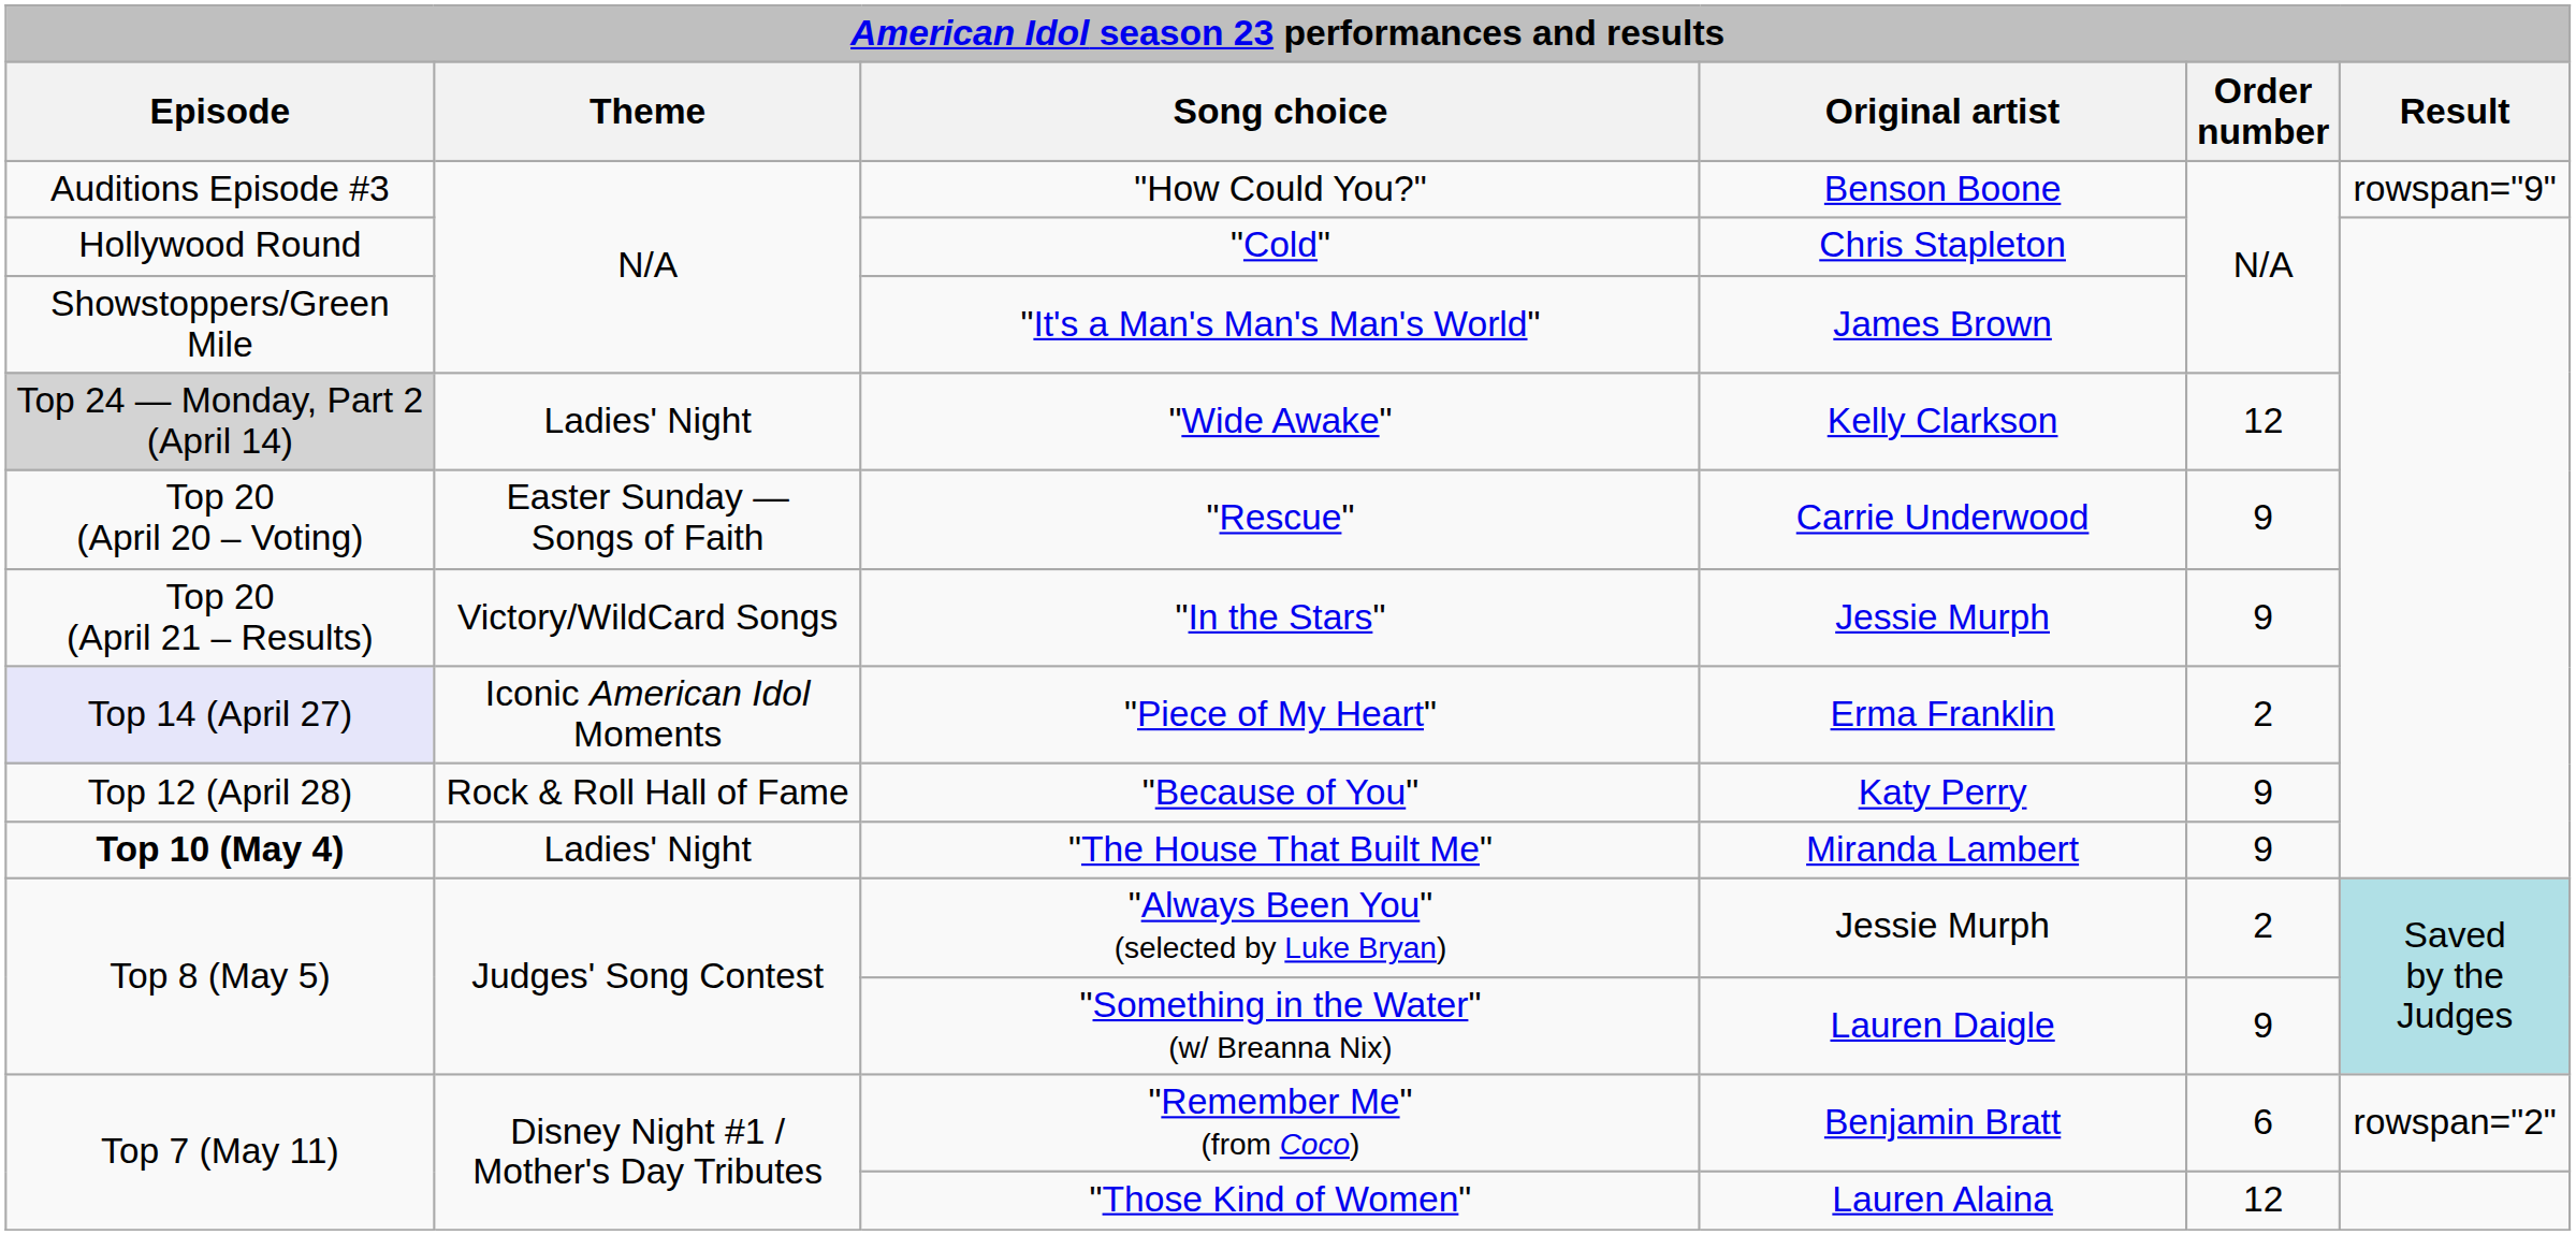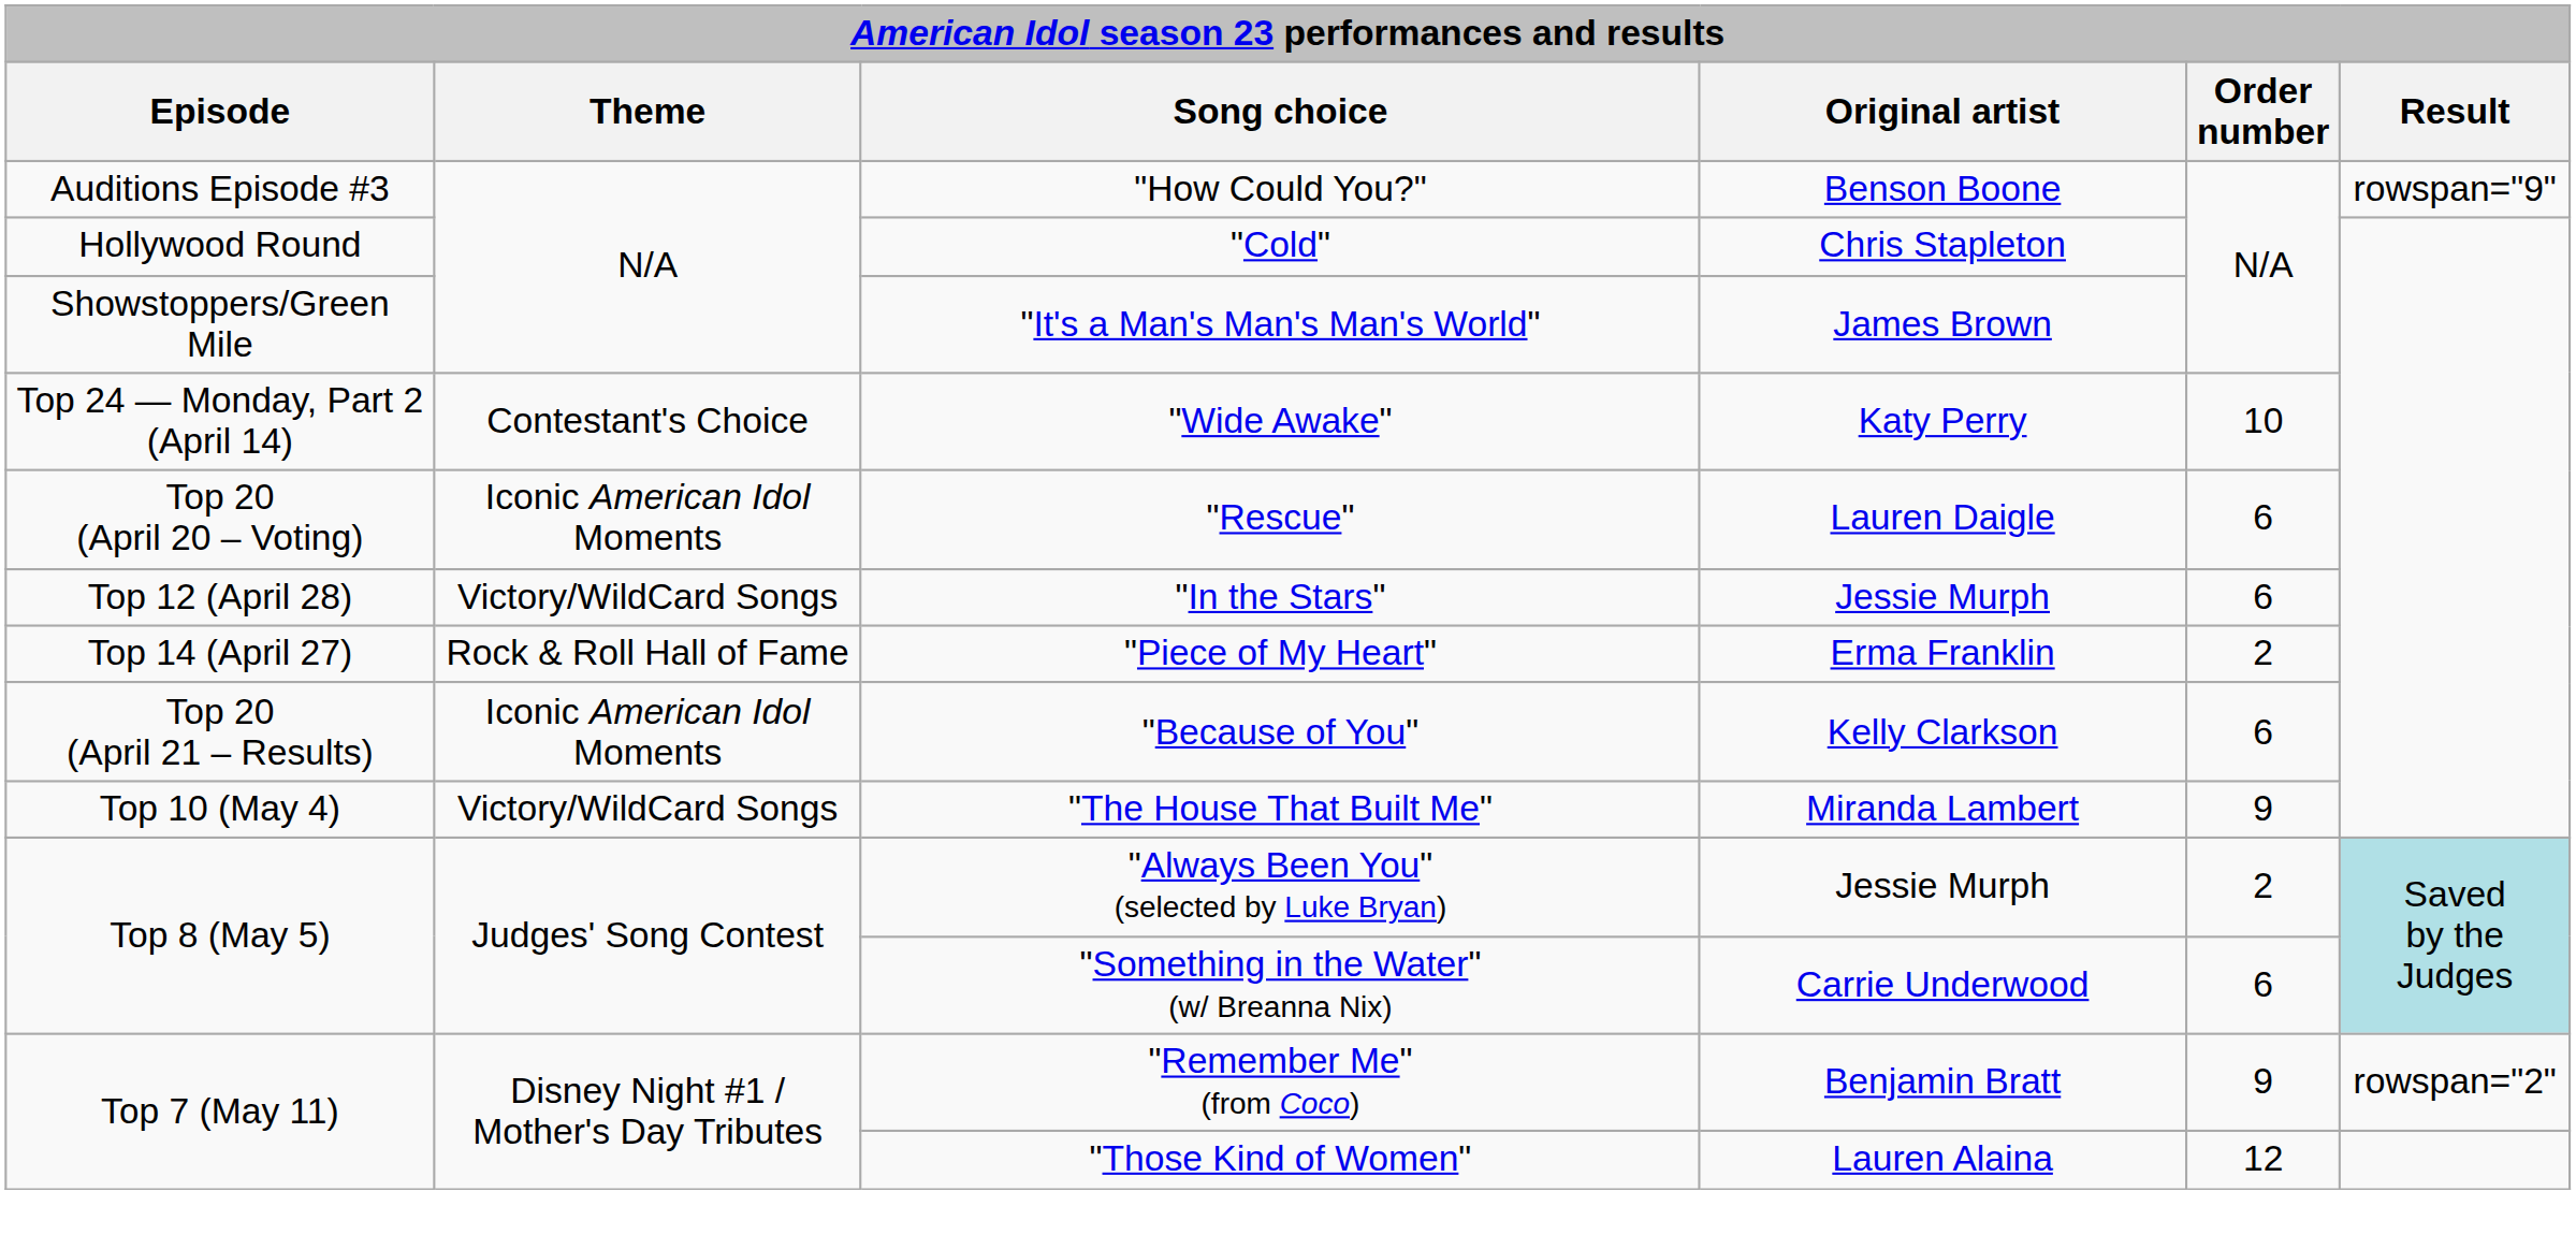"Wide Awake" | Episode: lightgrey background -> no background
"Wide Awake" | Theme: Ladies' Night -> Contestant's Choice
"Wide Awake" | Original artist: Kelly Clarkson -> Katy Perry
"Wide Awake" | Order number: 12 -> 10
"Rescue" | Theme: Easter Sunday — Songs of Faith -> Iconic American Idol Moments
"Rescue" | Original artist: Carrie Underwood -> Lauren Daigle
"Rescue" | Order number: 9 -> 6
"In the Stars" | Episode: Top 20 (April 21 – Results) -> Top 12 (April 28)
"In the Stars" | Order number: 9 -> 6
"Piece of My Heart" | Episode: lavender background -> no background
"Piece of My Heart" | Theme: Iconic American Idol Moments -> Rock & Roll Hall of Fame
"Because of You" | Episode: Top 12 (April 28) -> Top 20 (April 21 – Results)
"Because of You" | Theme: Rock & Roll Hall of Fame -> Iconic American Idol Moments
"Because of You" | Original artist: Katy Perry -> Kelly Clarkson
"Because of You" | Order number: 9 -> 6
"The House That Built Me" | Episode: bold -> normal
"The House That Built Me" | Theme: Ladies' Night -> Victory/WildCard Songs
"Something in the Water" (w/ Breanna Nix) | Original artist: Lauren Daigle -> Carrie Underwood
"Something in the Water" (w/ Breanna Nix) | Order number: 9 -> 6
"Remember Me" (from Coco) | Order number: 6 -> 9
